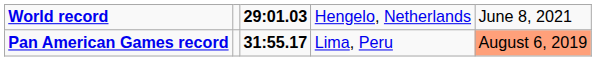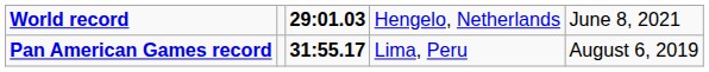Pan American Games record | column 5: lightsalmon background -> no background
